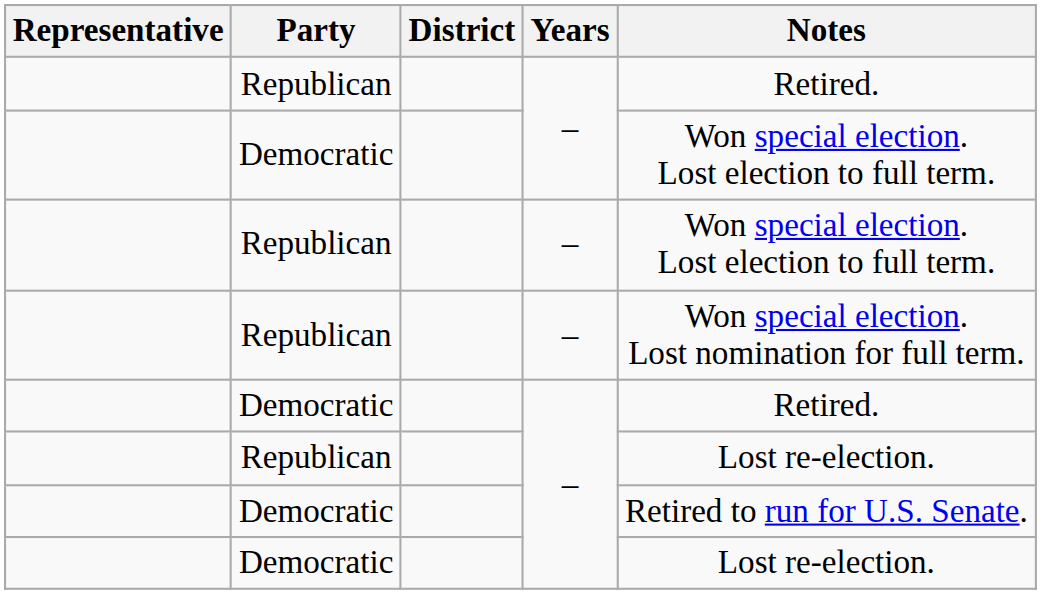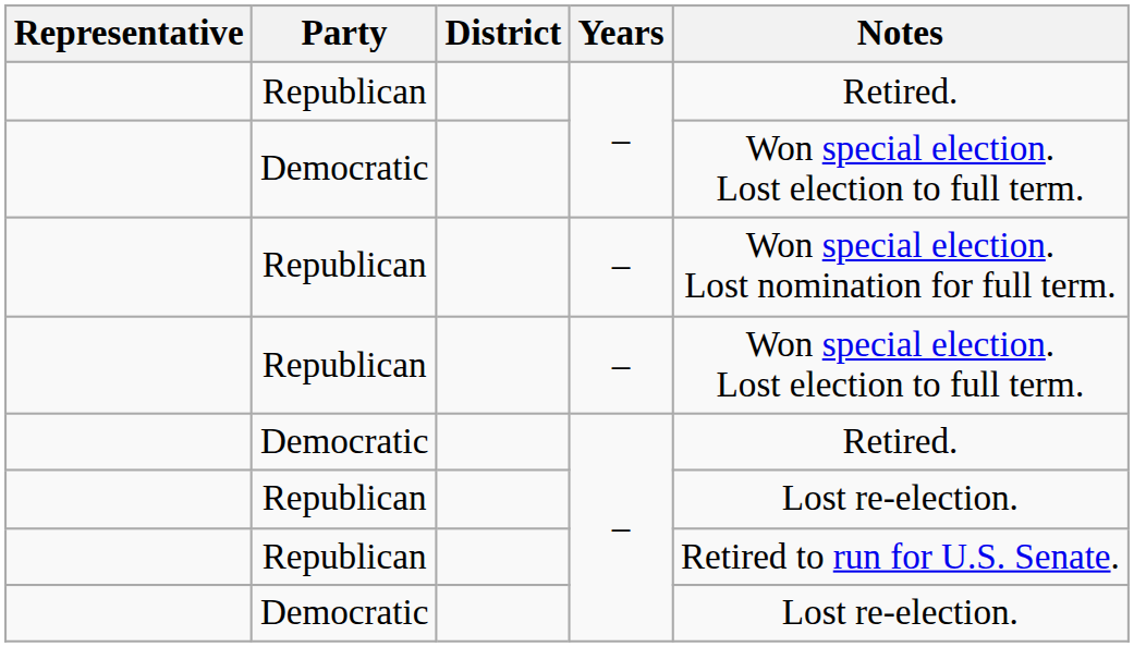row 4 | Notes: Won special election. Lost election to full term. -> Won special election. Lost nomination for full term.
row 5 | Notes: Won special election. Lost nomination for full term. -> Won special election. Lost election to full term.
row 8 | Party: Democratic -> Republican
